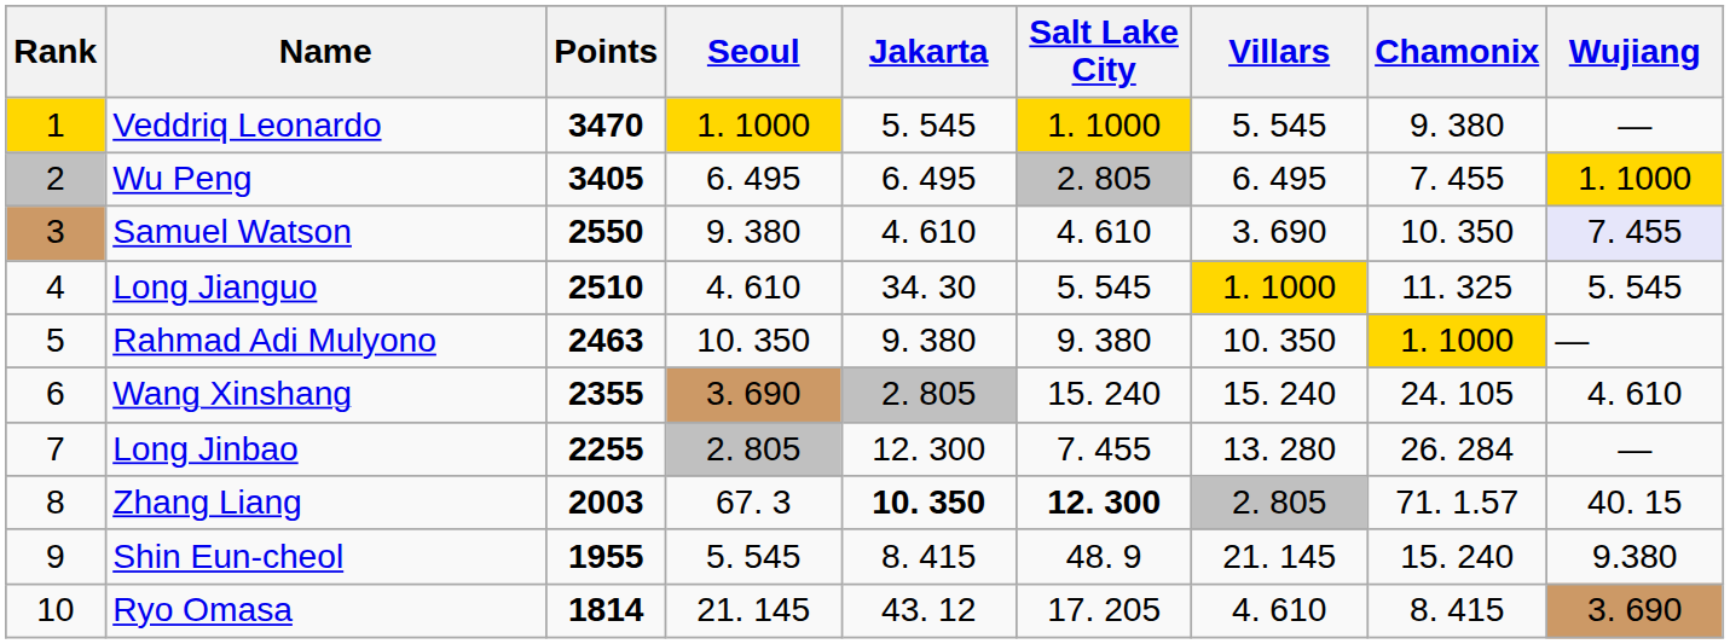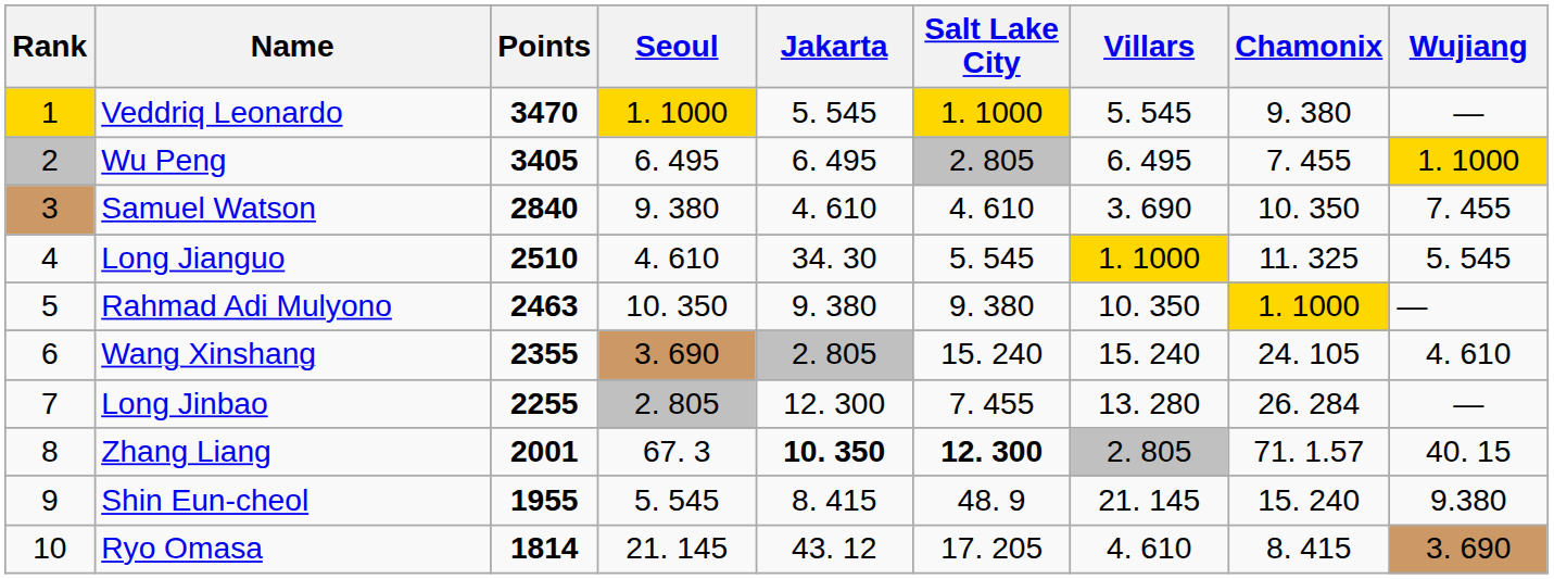Samuel Watson | Points: 2550 -> 2840
Samuel Watson | Wujiang: lavender background -> no background
Zhang Liang | Points: 2003 -> 2001
